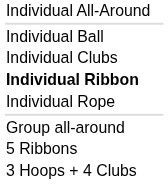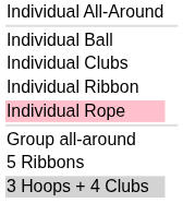Individual Ribbon | column 1: bold -> normal
Individual Rope | column 1: no background -> pink background
3 Hoops + 4 Clubs | column 1: no background -> lightgrey background
